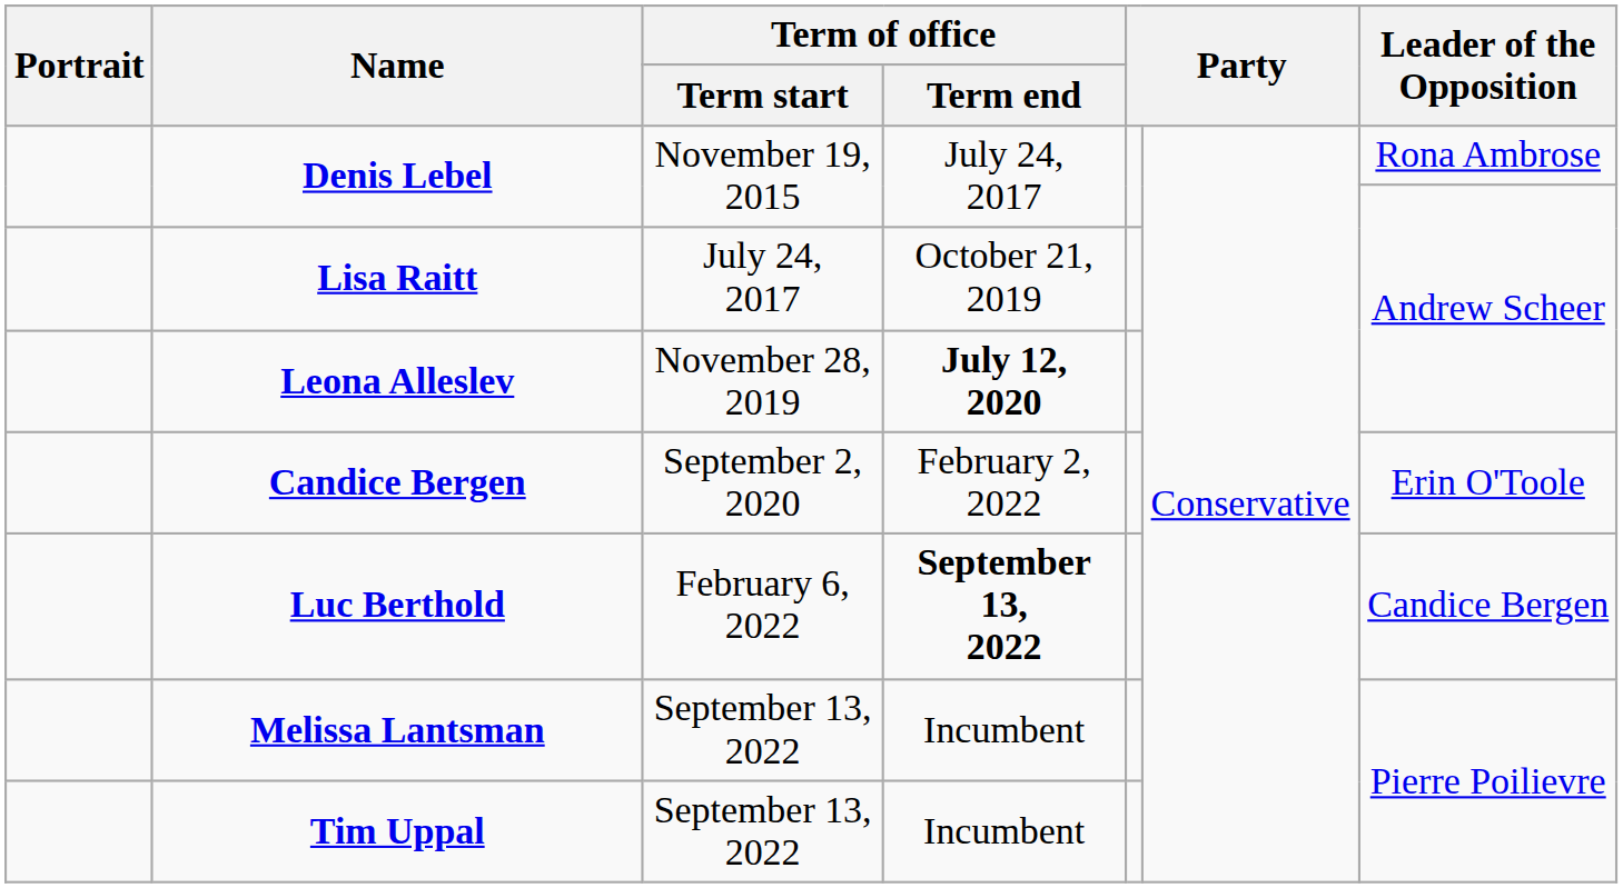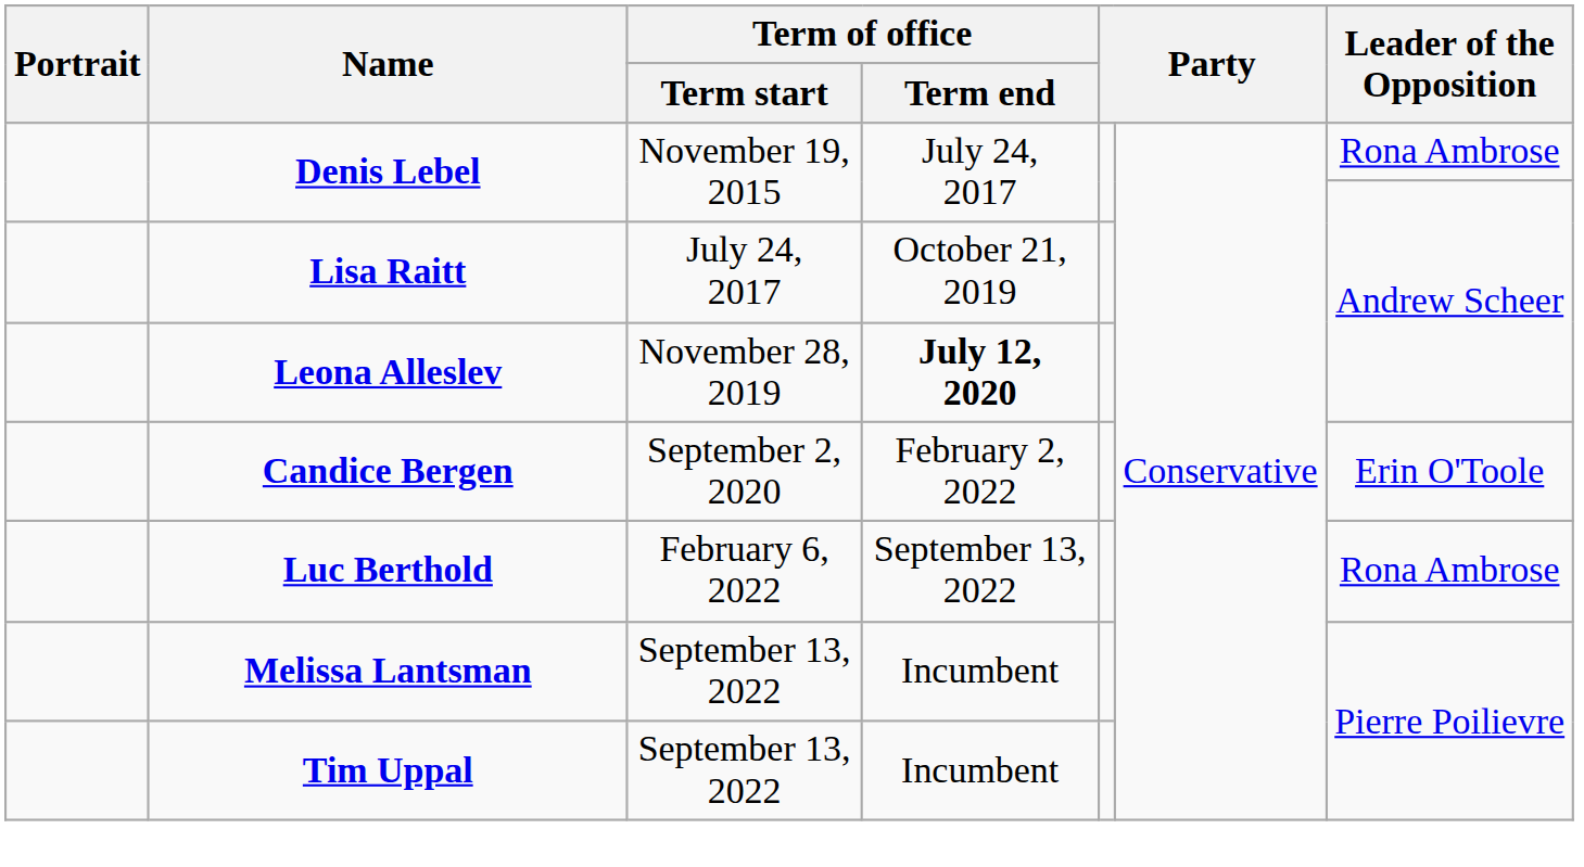Luc Berthold | Term of office / Term end: bold -> normal
Luc Berthold | Leader of the Opposition: Candice Bergen -> Rona Ambrose
